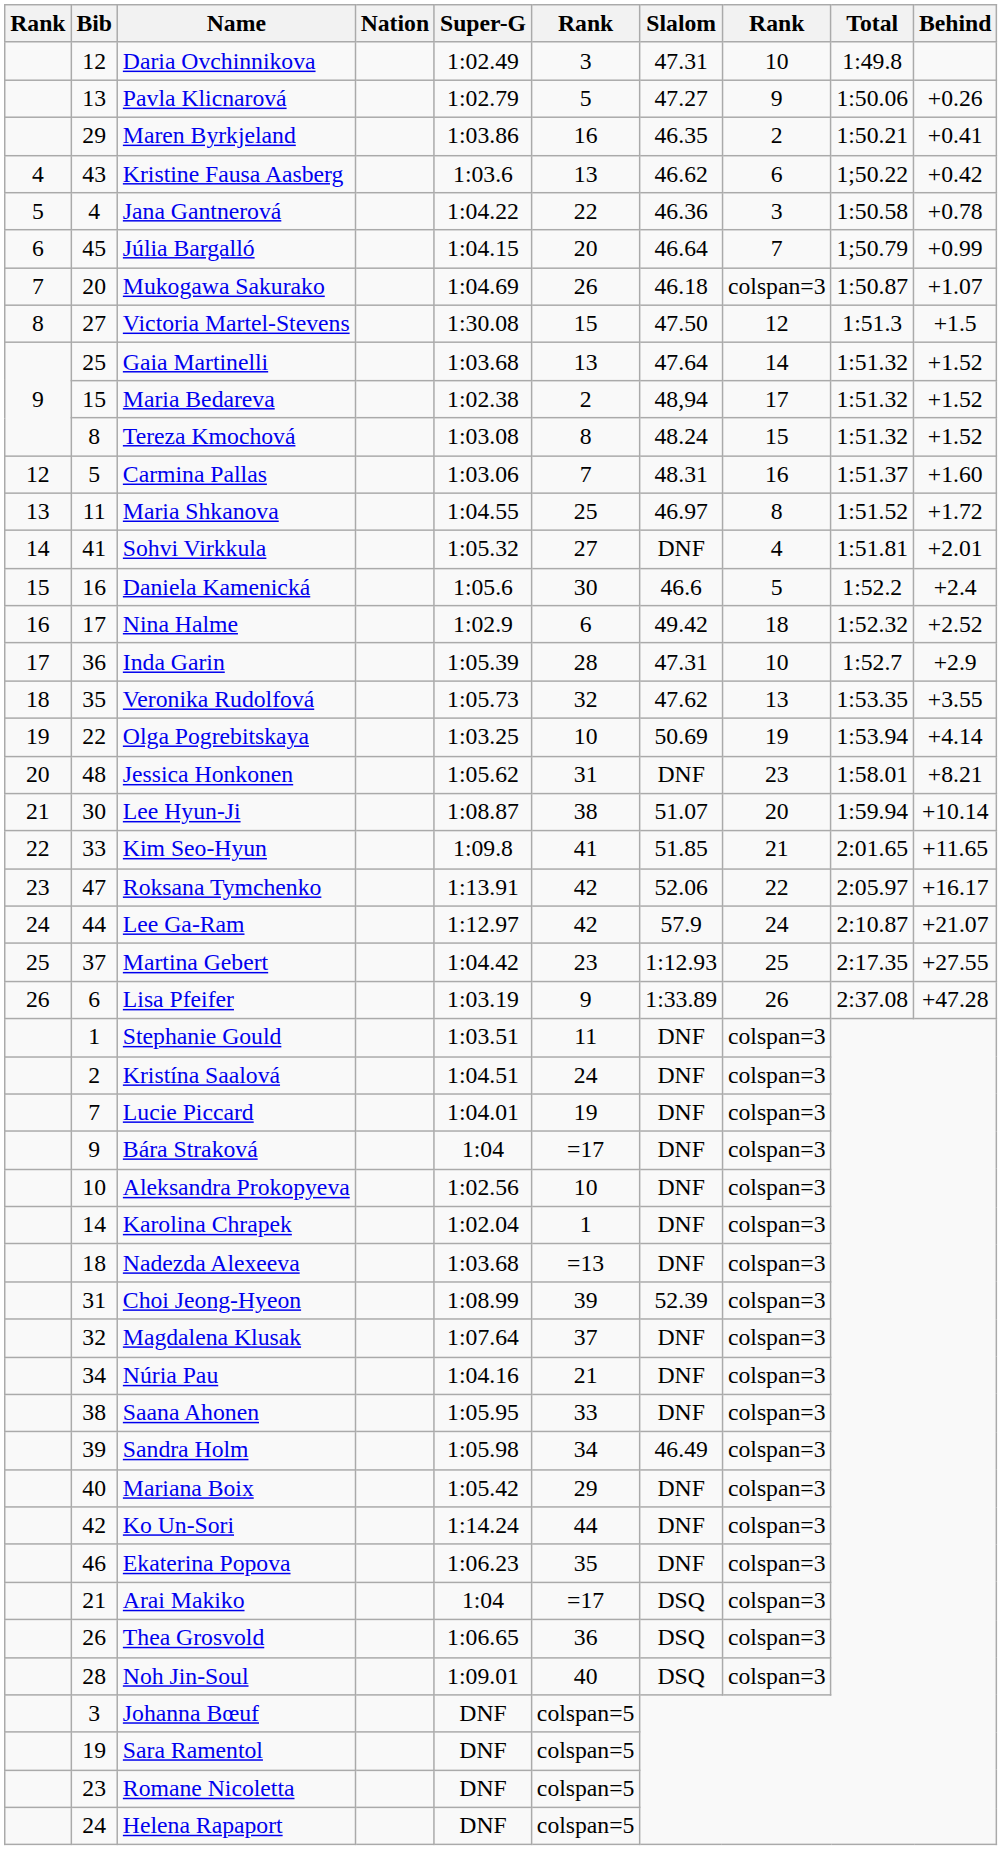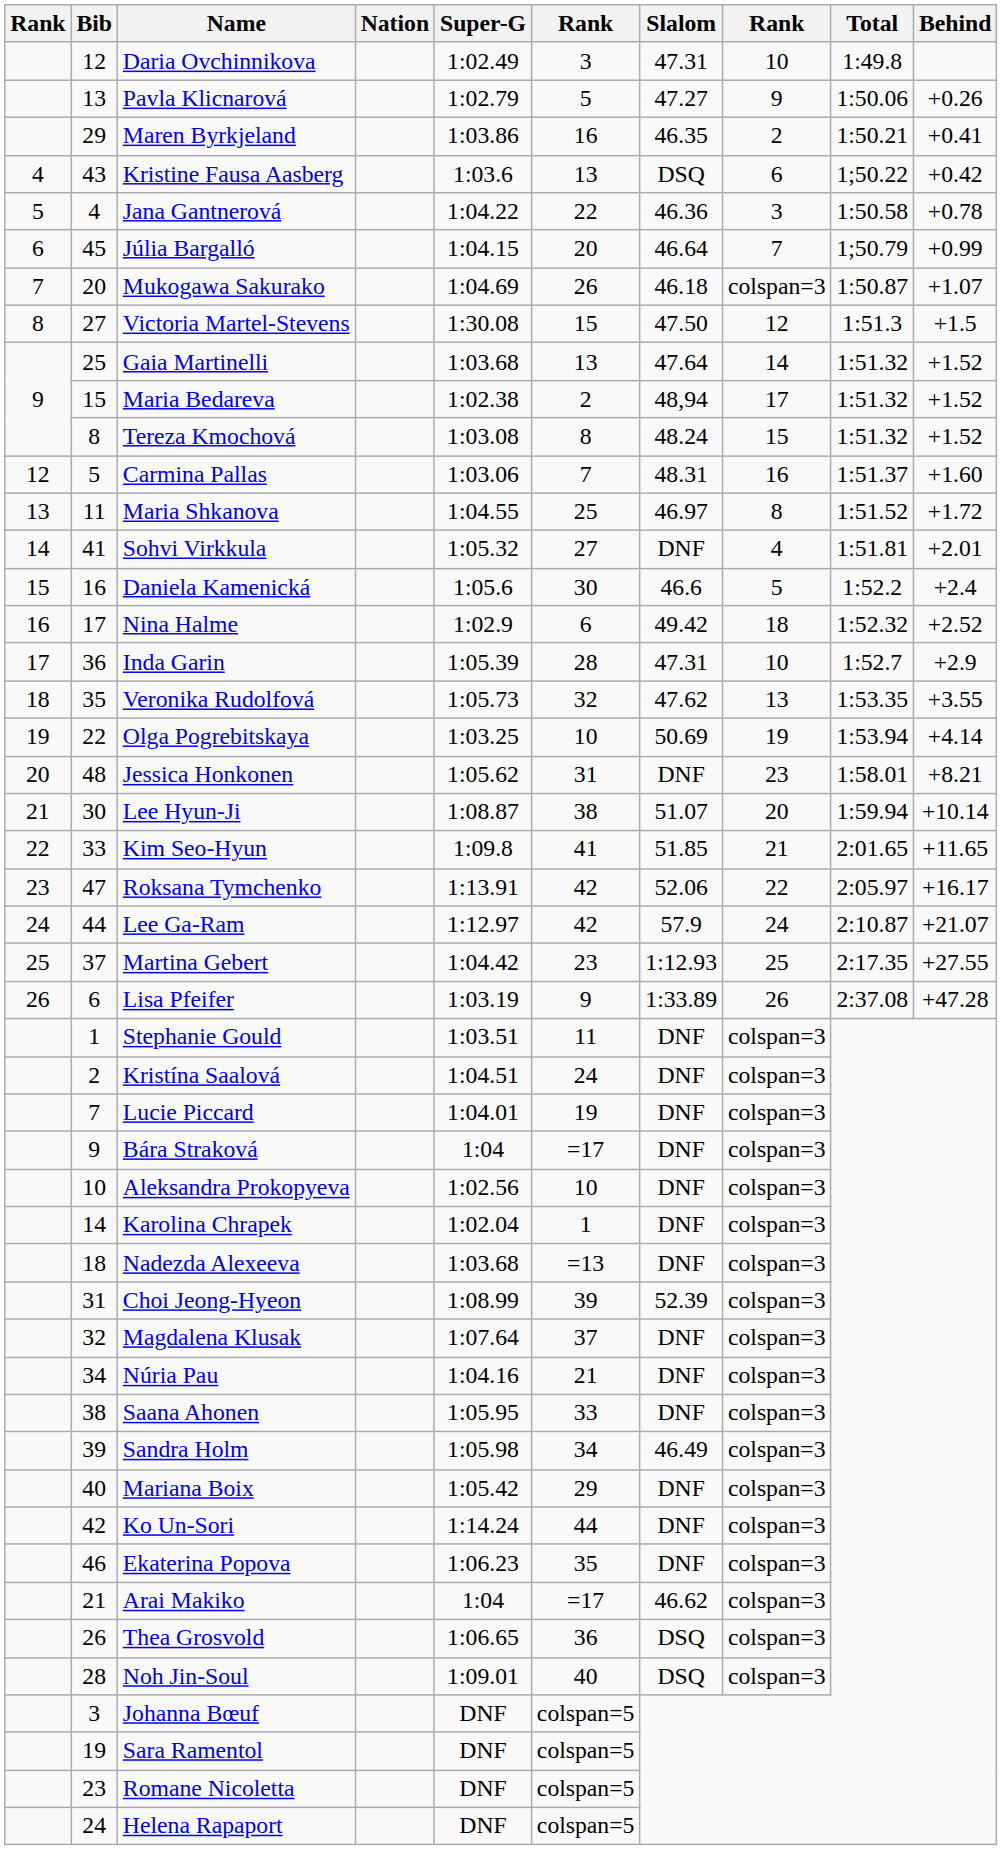Kristine Fausa Aasberg | Slalom: 46.62 -> DSQ
Arai Makiko | Slalom: DSQ -> 46.62
